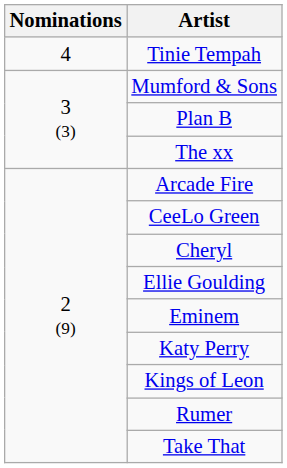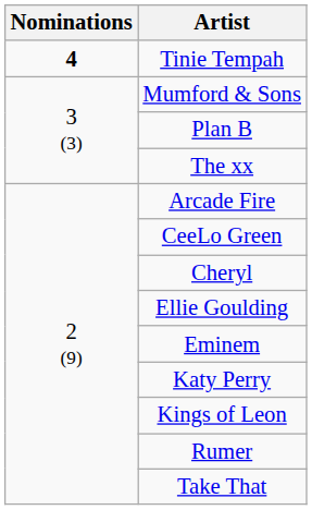Tinie Tempah | Nominations: normal -> bold
